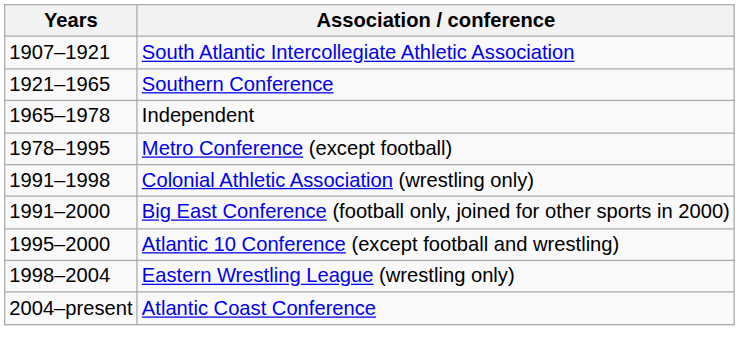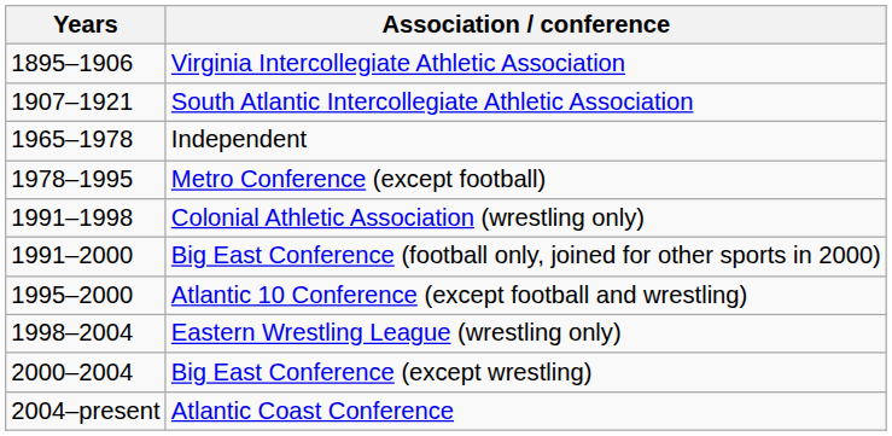+ row: 1895–1906 | Virginia Intercollegiate Athletic Association
- row: 1921–1965 | Southern Conference
+ row: 2000–2004 | Big East Conference (except wrestling)
